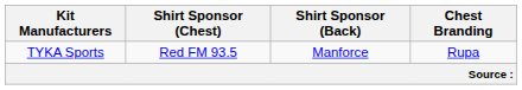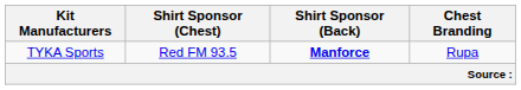TYKA Sports | Shirt Sponsor (Back): normal -> bold
